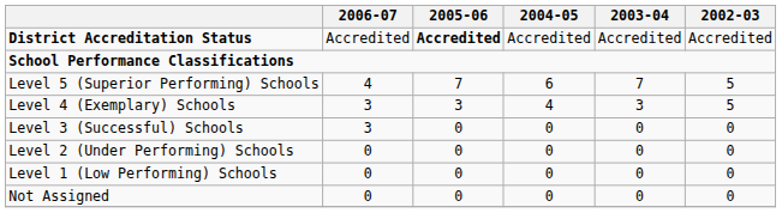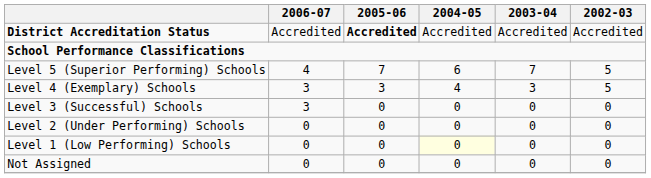Level 1 (Low Performing) Schools | 2004-05: no background -> lightyellow background
